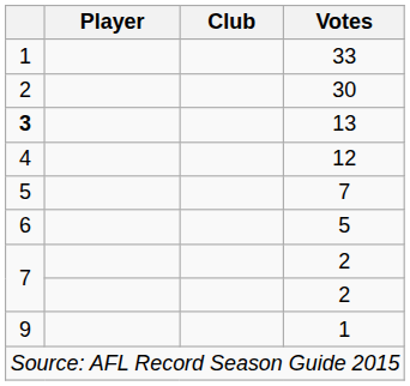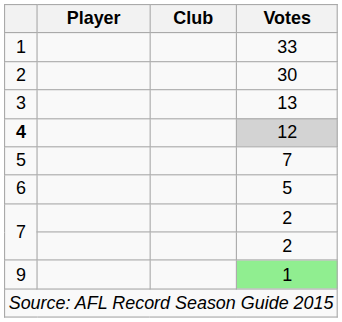3 | column 1: bold -> normal
4 | column 1: normal -> bold
4 | Votes: no background -> lightgrey background
9 | Votes: no background -> lightgreen background
